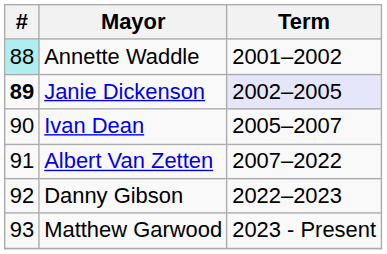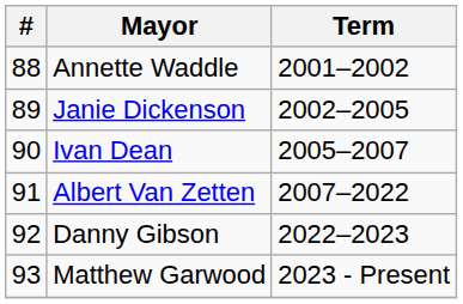Annette Waddle | #: paleturquoise background -> no background
Janie Dickenson | #: bold -> normal
Janie Dickenson | Term: lavender background -> no background
